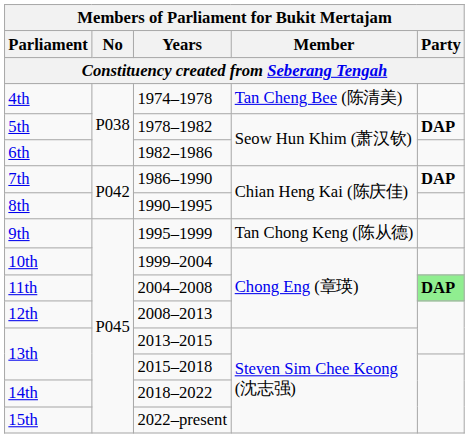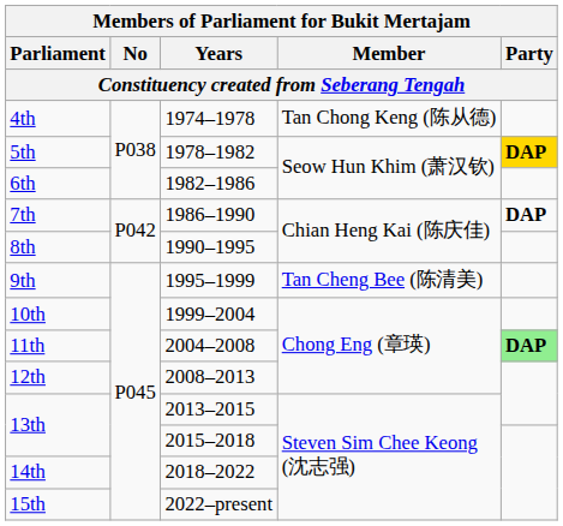4th | Member: Tan Cheng Bee (陈清美) -> Tan Chong Keng (陈从德)
5th | Party: no background -> gold background
9th | Member: Tan Chong Keng (陈从德) -> Tan Cheng Bee (陈清美)
